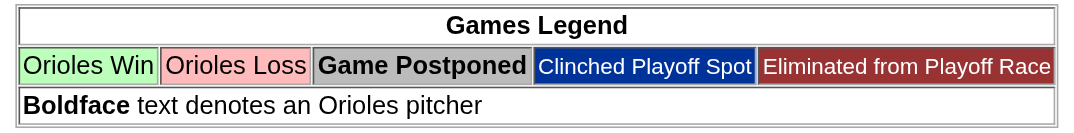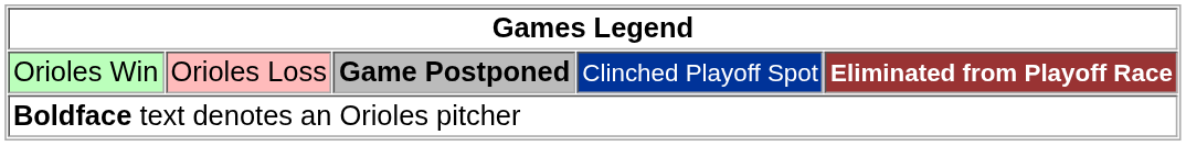Orioles Win | column 5: normal -> bold
